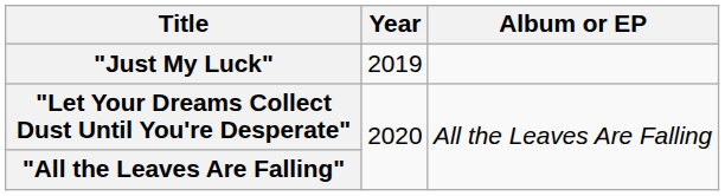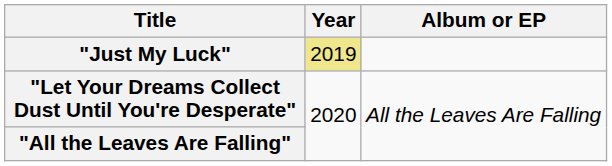"Just My Luck" | Year: no background -> khaki background
